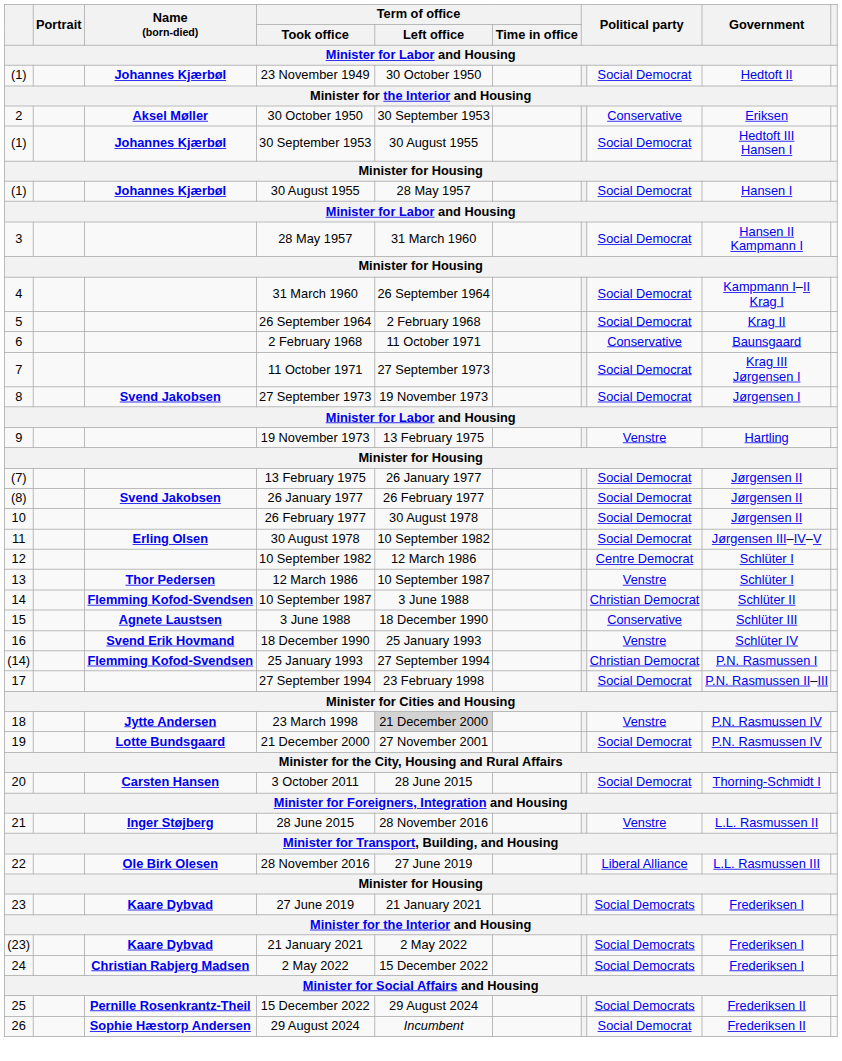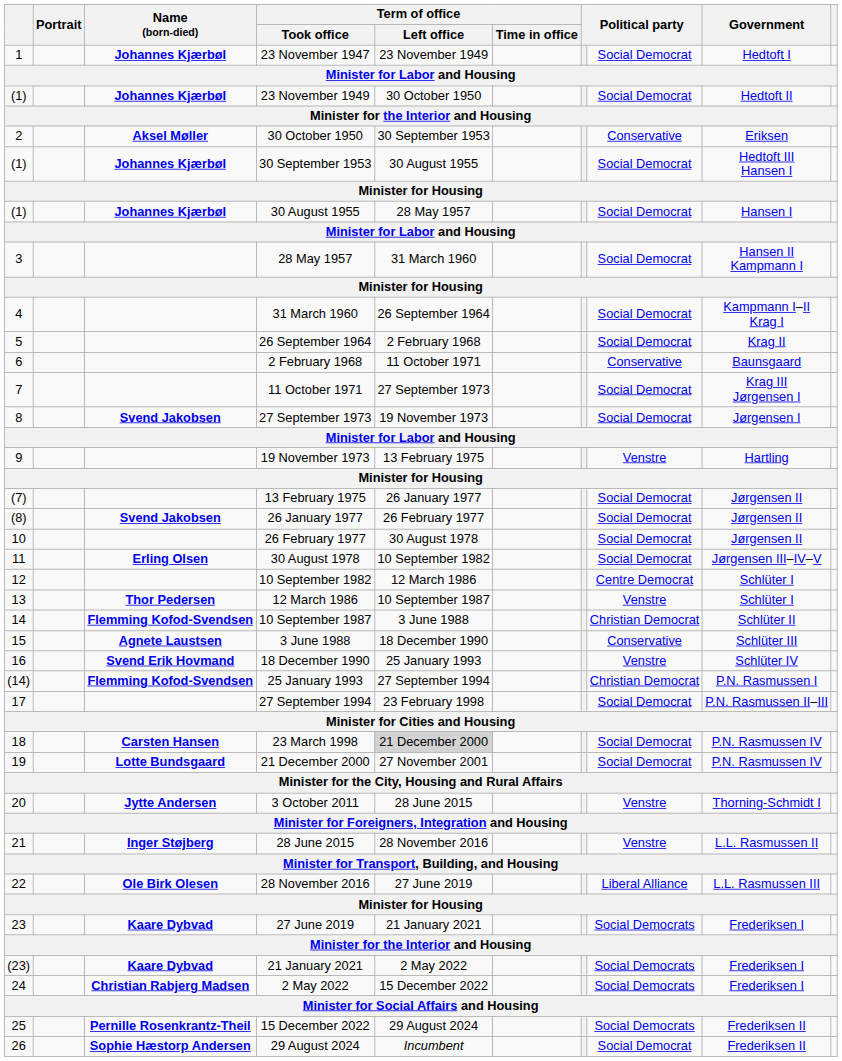+ row: 1 | Johannes Kjærbøl | 23 November 1947 | 23 November 1949 | Social Democrat | Hedtoft I
23 March 1998 | Name (born-died): Jytte Andersen -> Carsten Hansen
23 March 1998 | column 8: Venstre -> Social Democrat
3 October 2011 | Name (born-died): Carsten Hansen -> Jytte Andersen
3 October 2011 | column 8: Social Democrat -> Venstre
